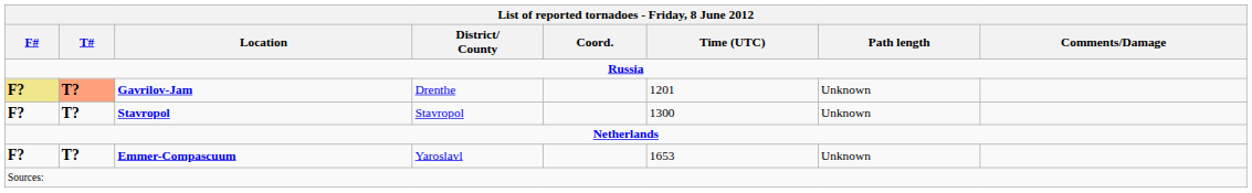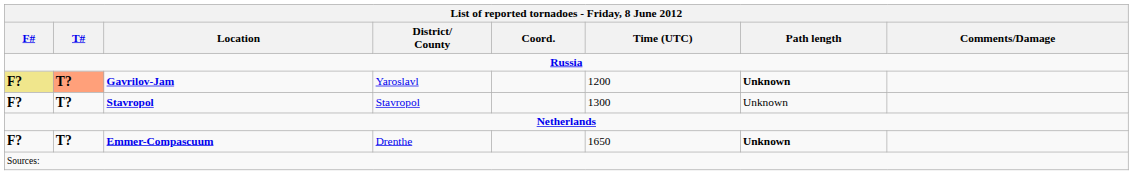Gavrilov-Jam | District/ County: Drenthe -> Yaroslavl
Gavrilov-Jam | Time (UTC): 1201 -> 1200
Gavrilov-Jam | Path length: normal -> bold
Emmer-Compascuum | District/ County: Yaroslavl -> Drenthe
Emmer-Compascuum | Time (UTC): 1653 -> 1650
Emmer-Compascuum | Path length: normal -> bold
